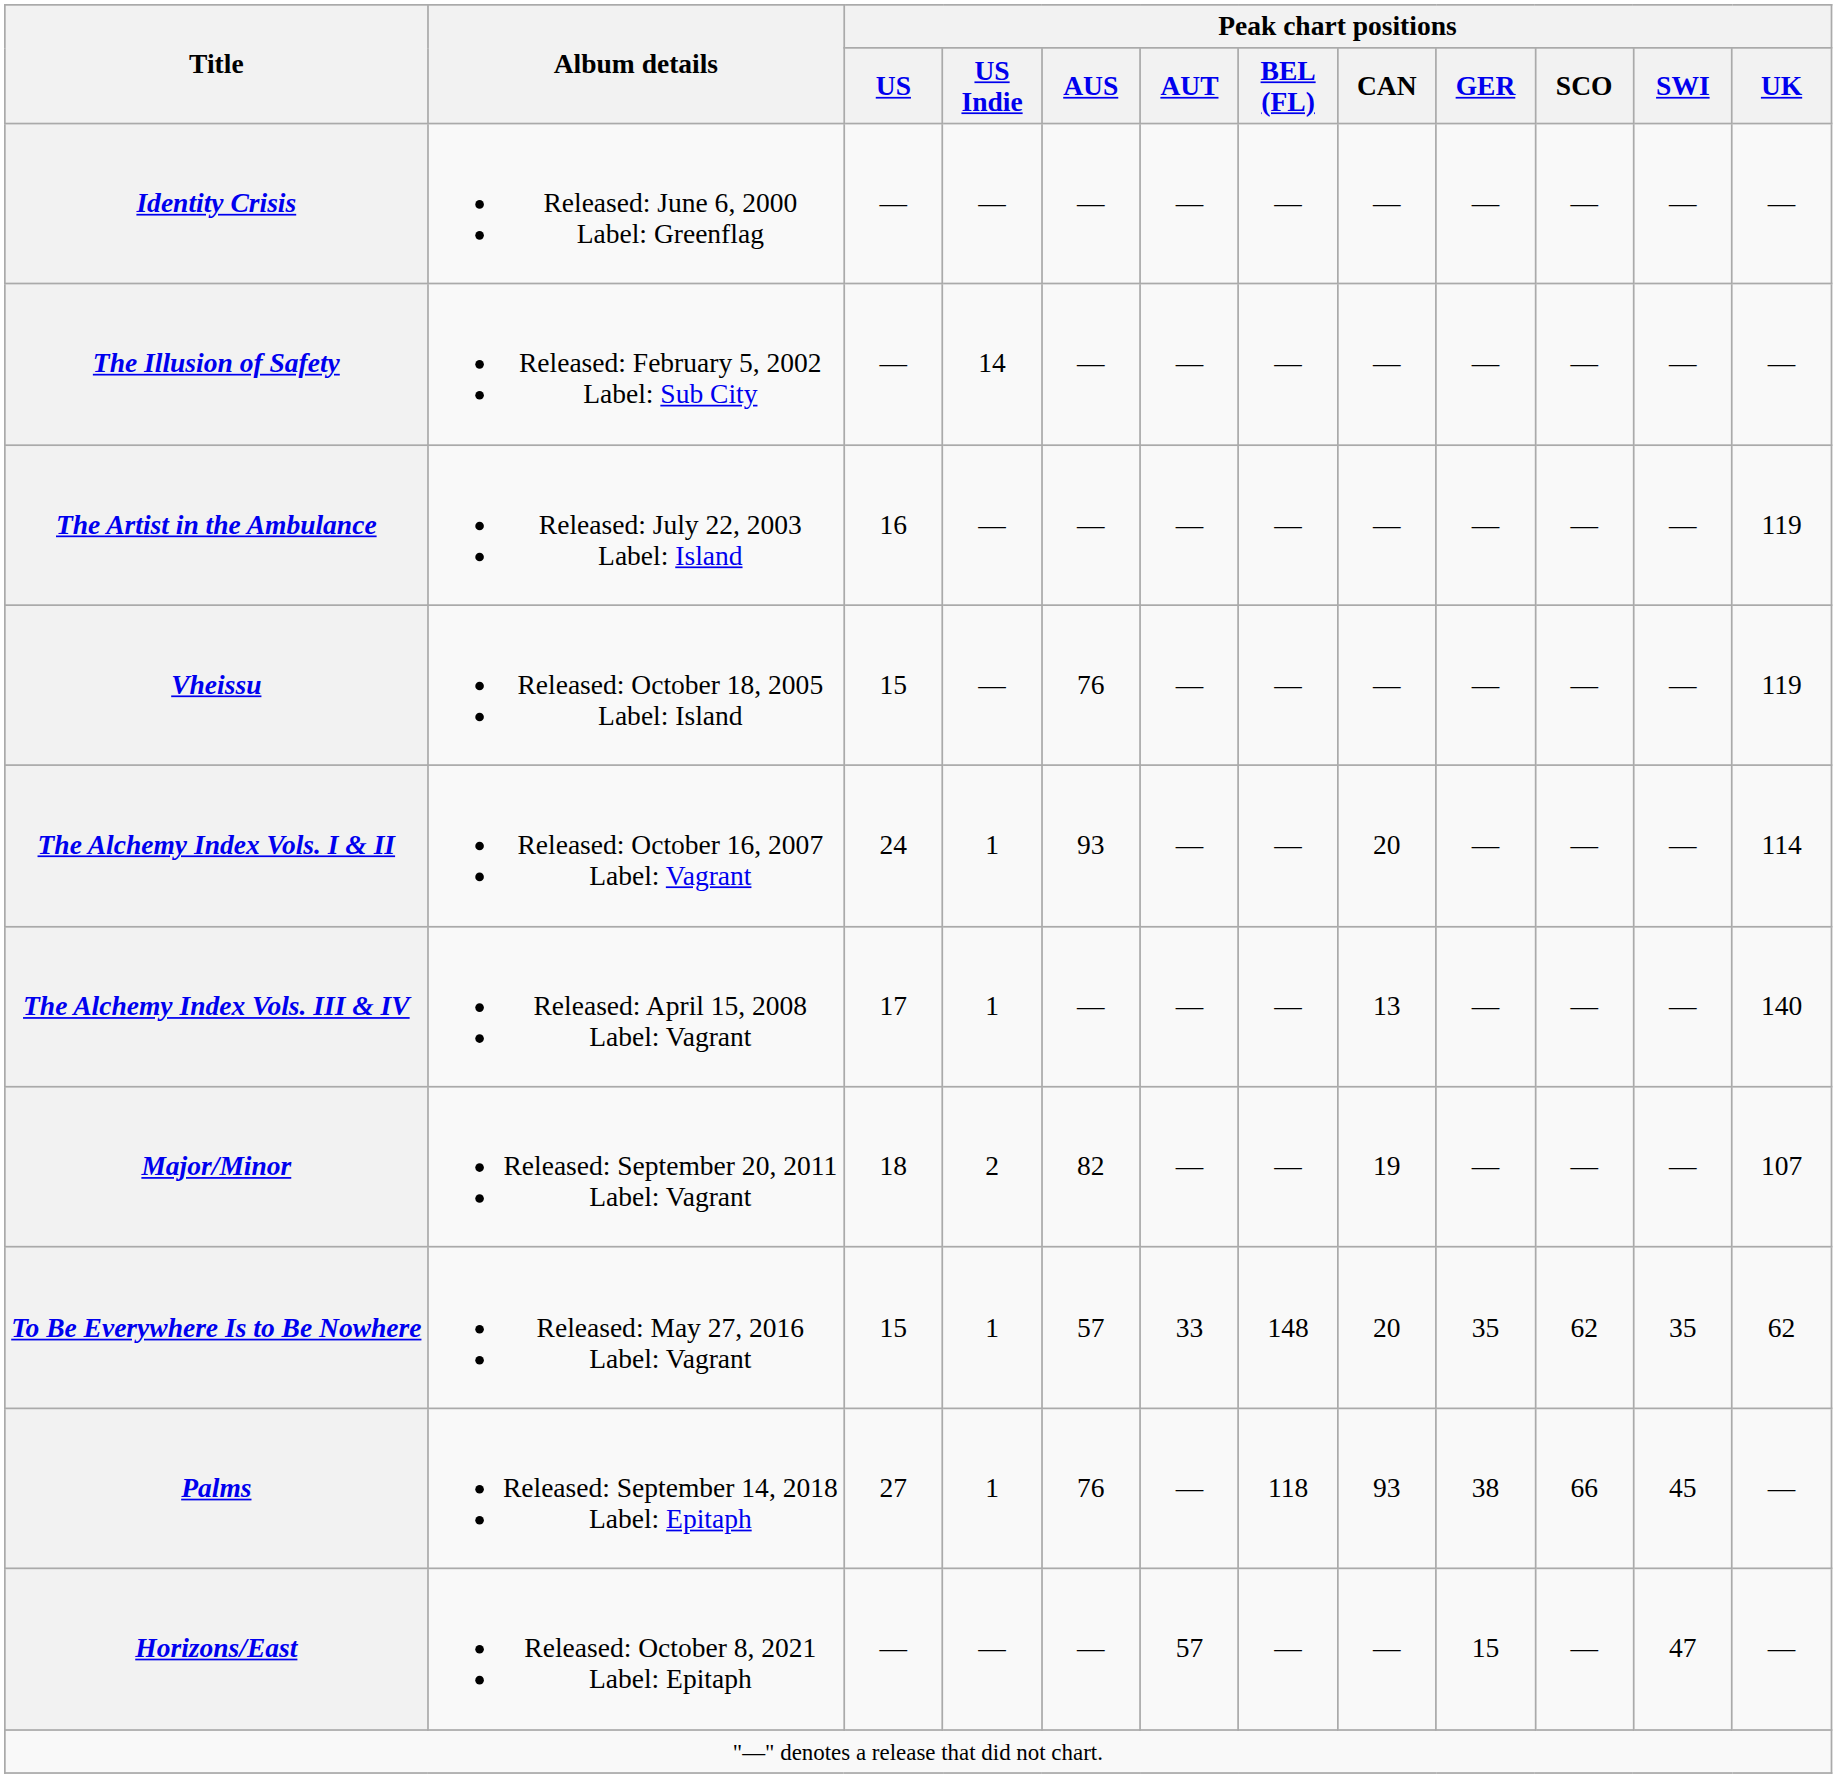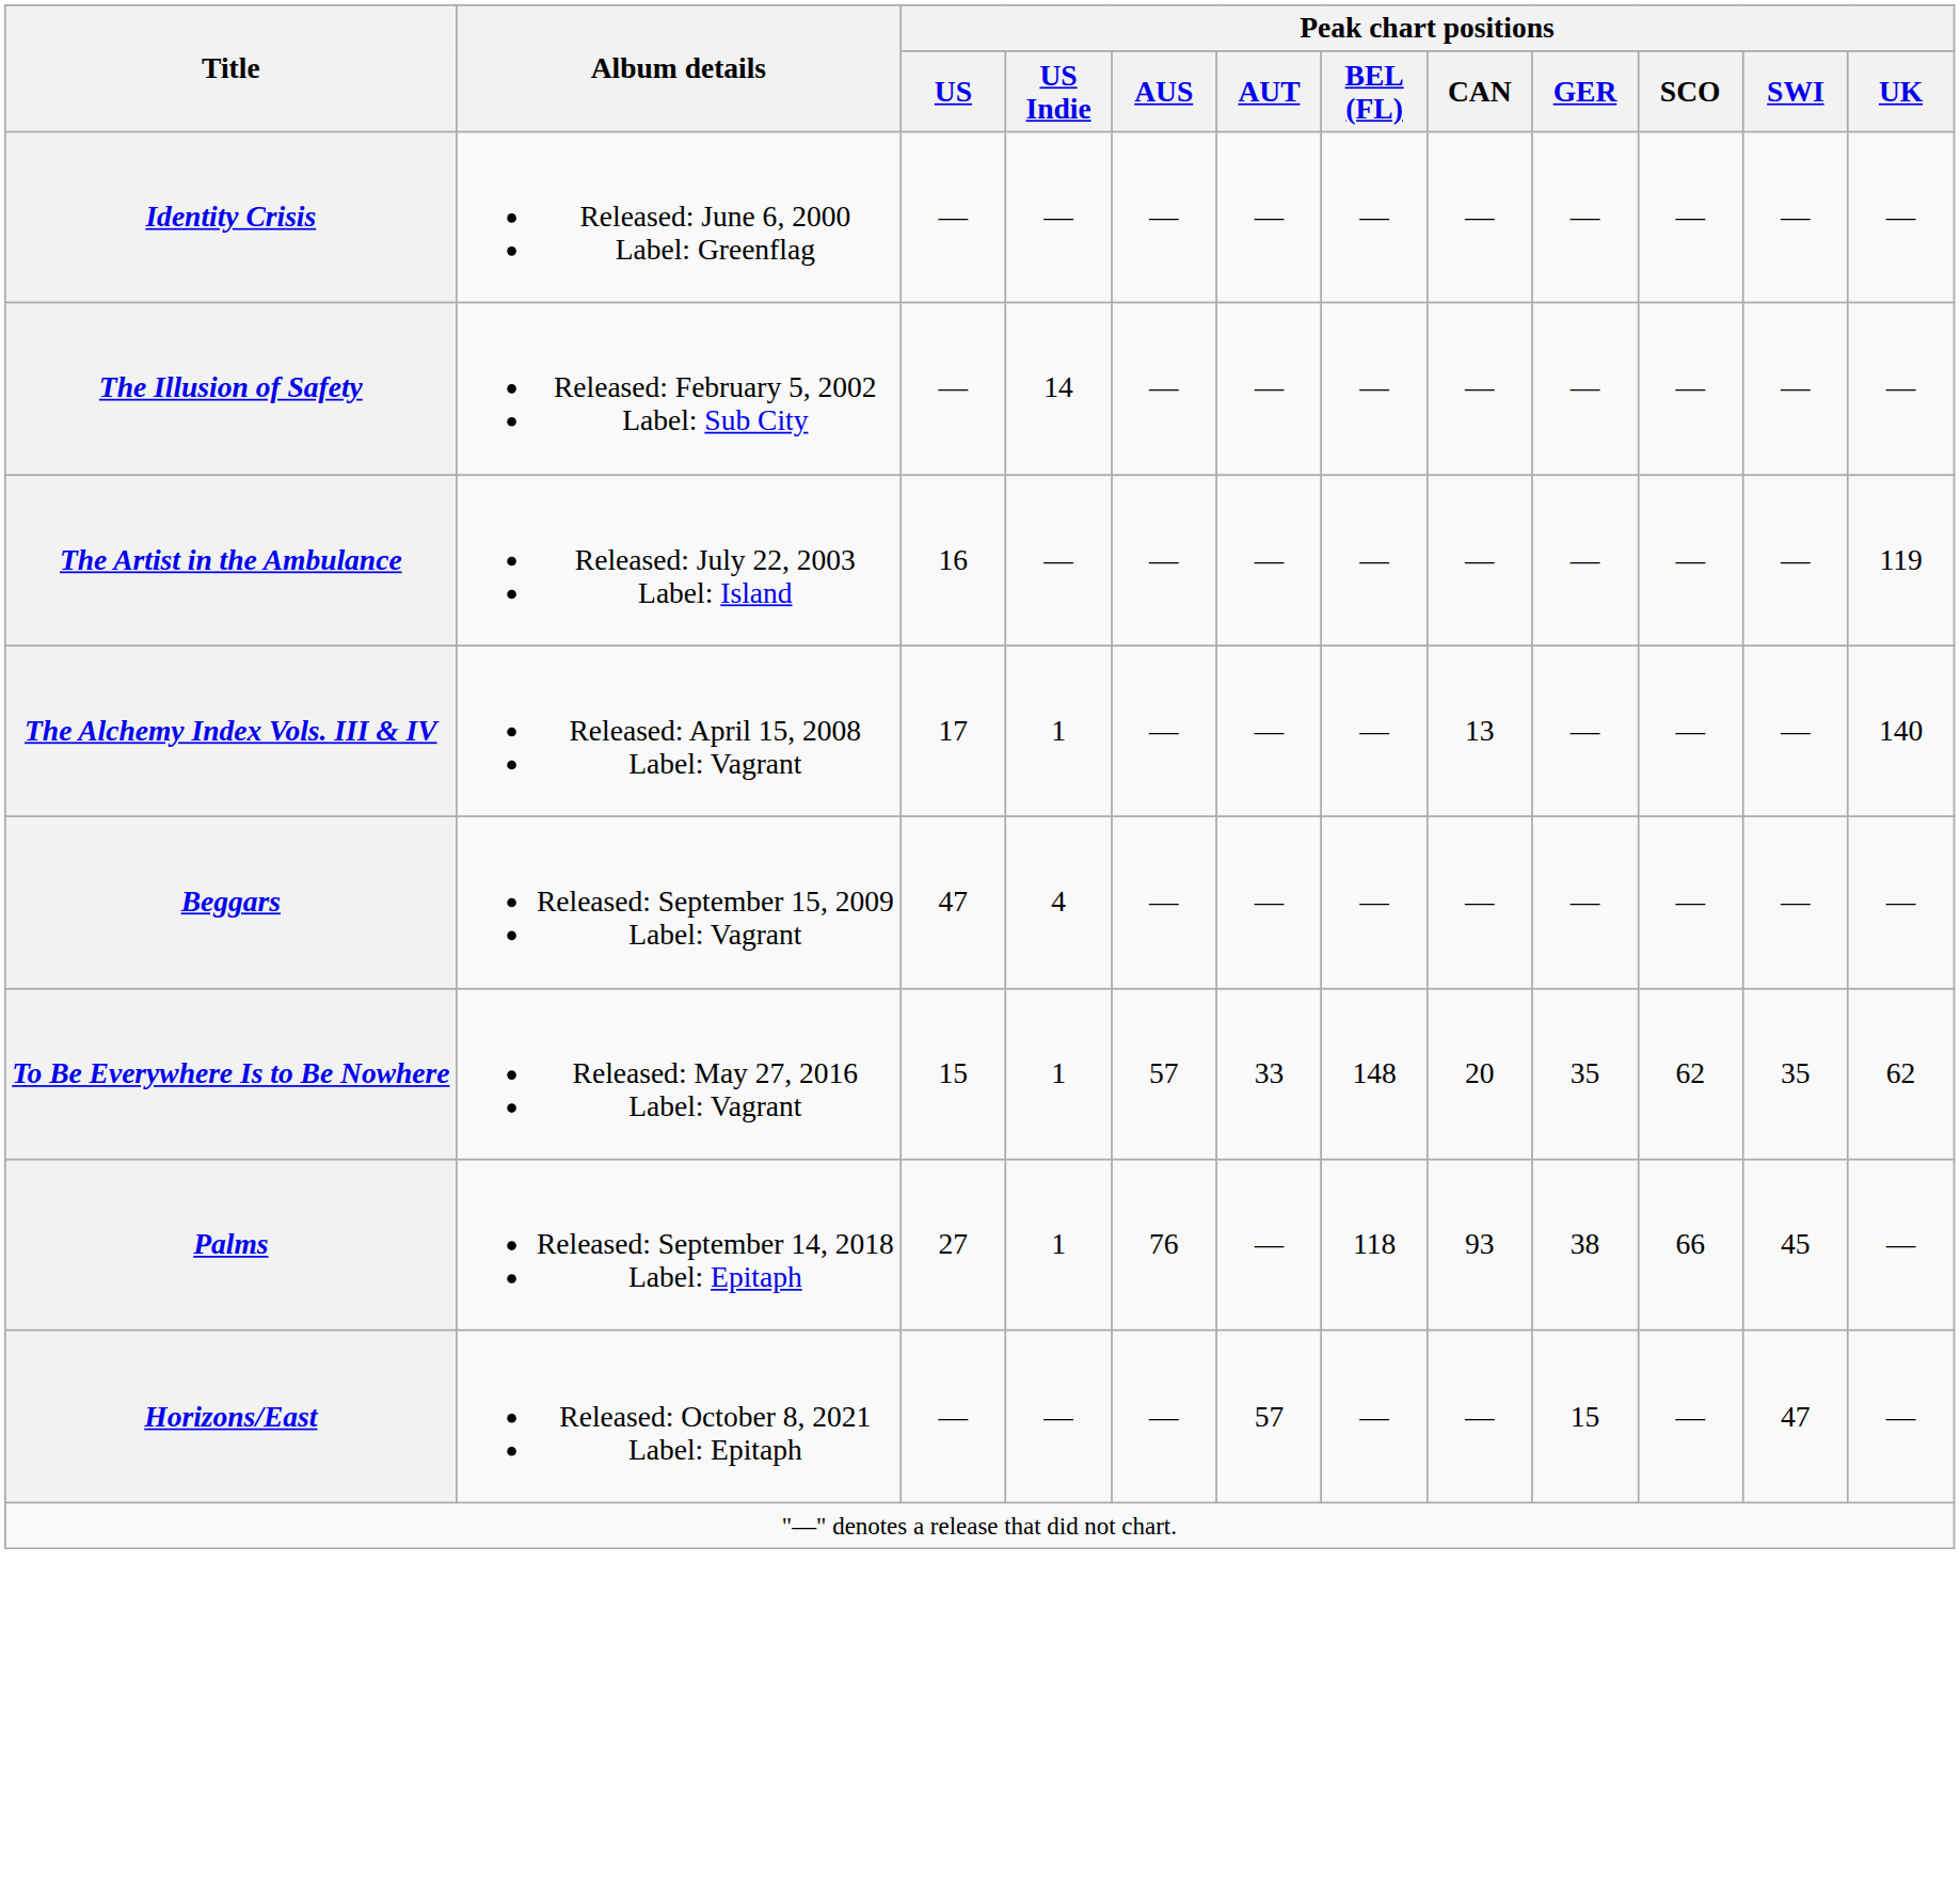- row: Vheissu | Released: October 18, 2005 Label: Island | 15 | — | 76 | — | — | — | — | — | — | 119
- row: The Alchemy Index Vols. I & II | Released: October 16, 2007 Label: Vagrant | 24 | 1 | 93 | — | — | 20 | — | — | — | 114
+ row: Beggars | Released: September 15, 2009 Label: Vagrant | 47 | 4 | — | — | — | — | — | — | — | —
- row: Major/Minor | Released: September 20, 2011 Label: Vagrant | 18 | 2 | 82 | — | — | 19 | — | — | — | 107
